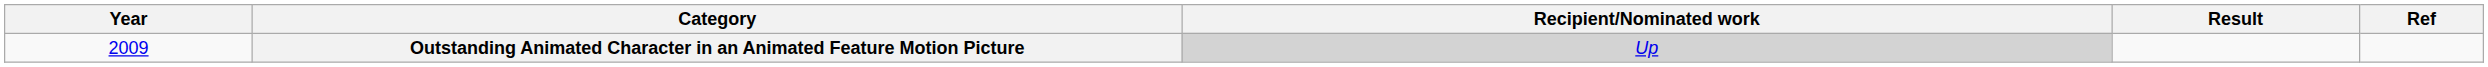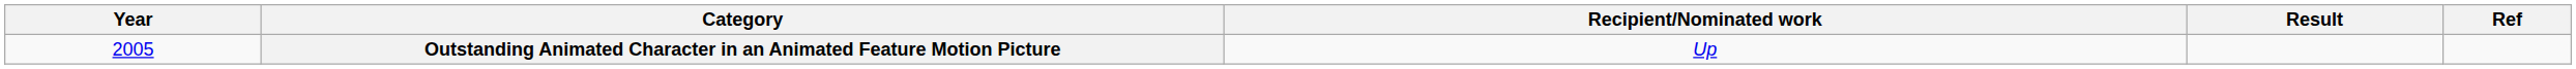row 2 | Year: 2009 -> 2005
row 2 | Recipient/Nominated work: lightgrey background -> no background
